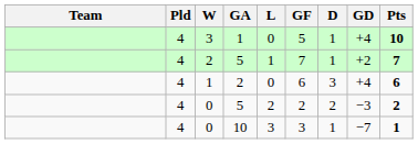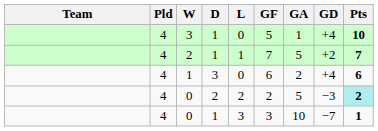columns swapped: D <-> GA
row 5 | Pts: no background -> paleturquoise background
